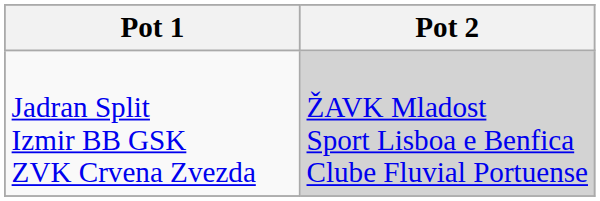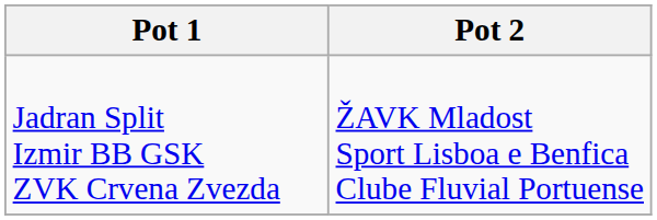Jadran Split Izmir BB GSK ZVK Crvena Zvezda | Pot 2: lightgrey background -> no background
